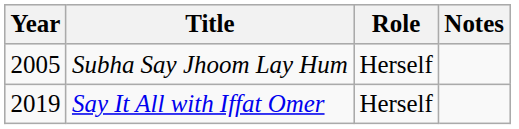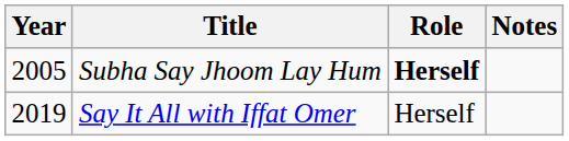Subha Say Jhoom Lay Hum | Role: normal -> bold
